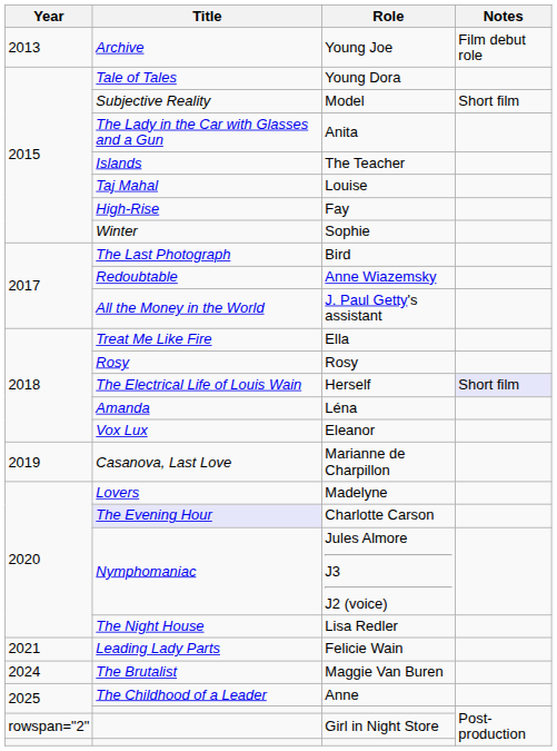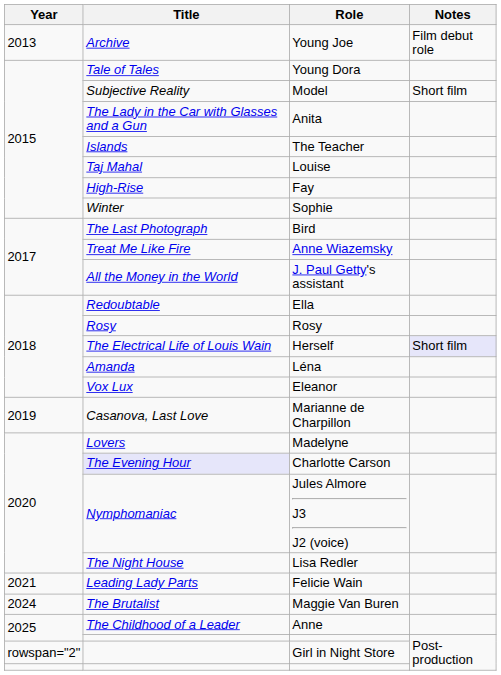Anne Wiazemsky | Title: Redoubtable -> Treat Me Like Fire
Ella | Title: Treat Me Like Fire -> Redoubtable
